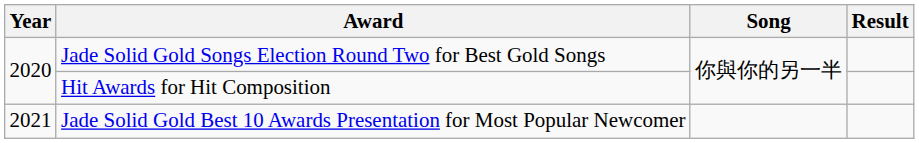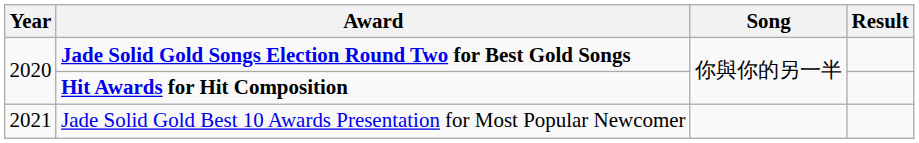Jade Solid Gold Songs Election Round Two for Best Gold Songs | Award: normal -> bold
Hit Awards for Hit Composition | Award: normal -> bold
